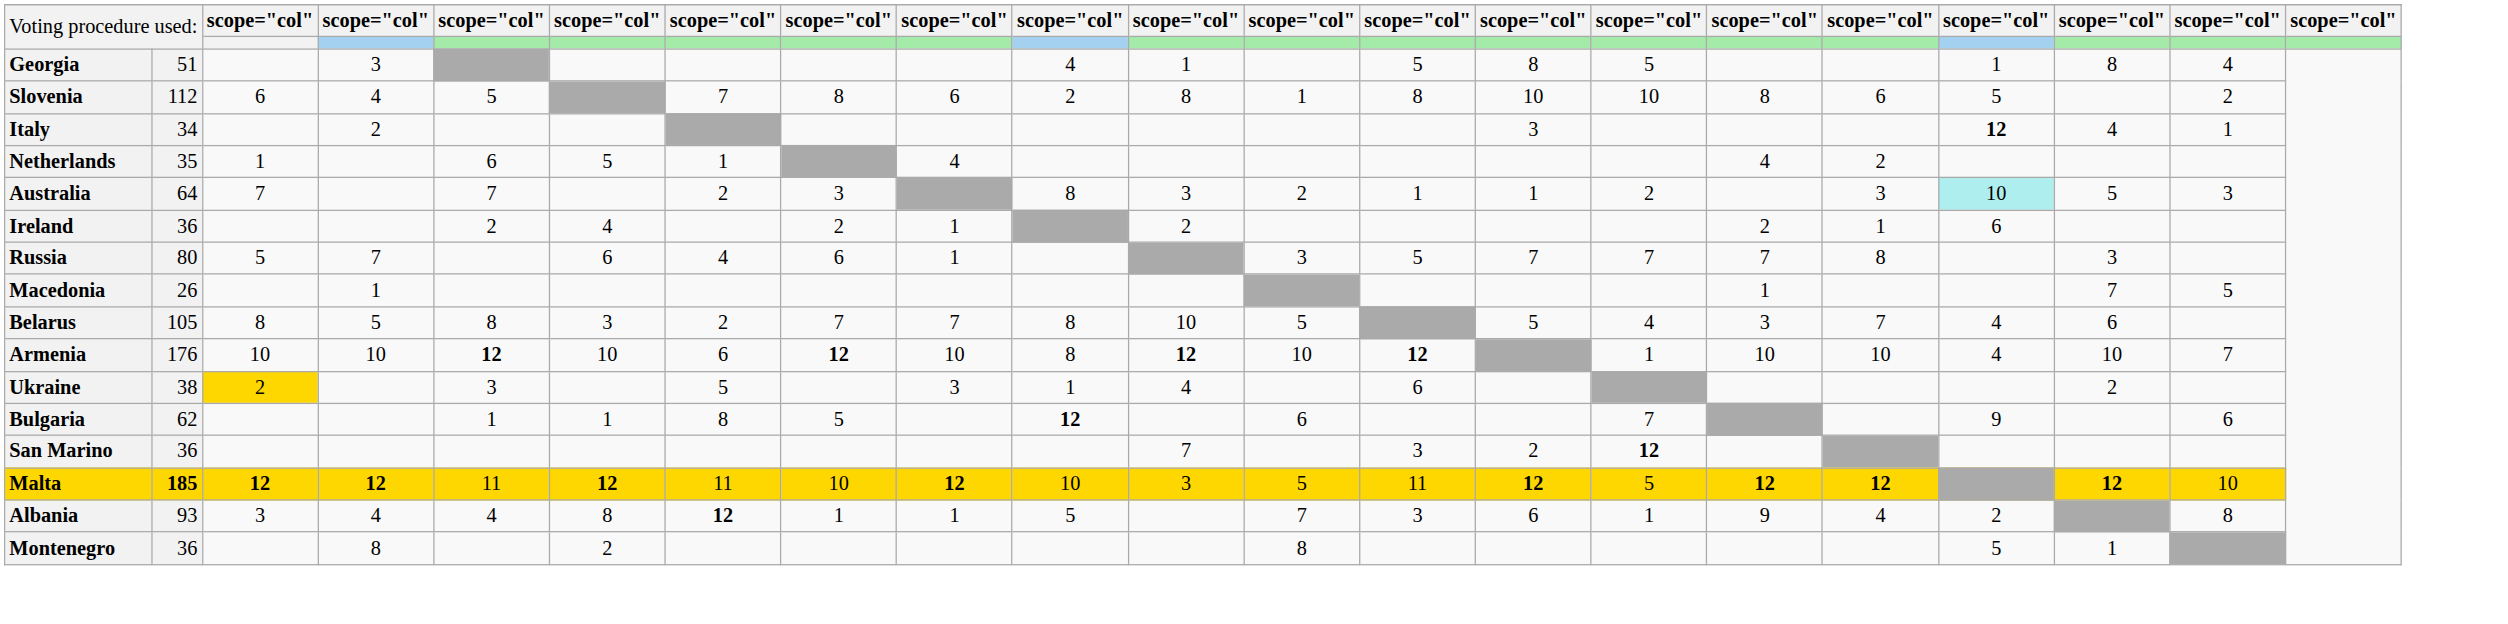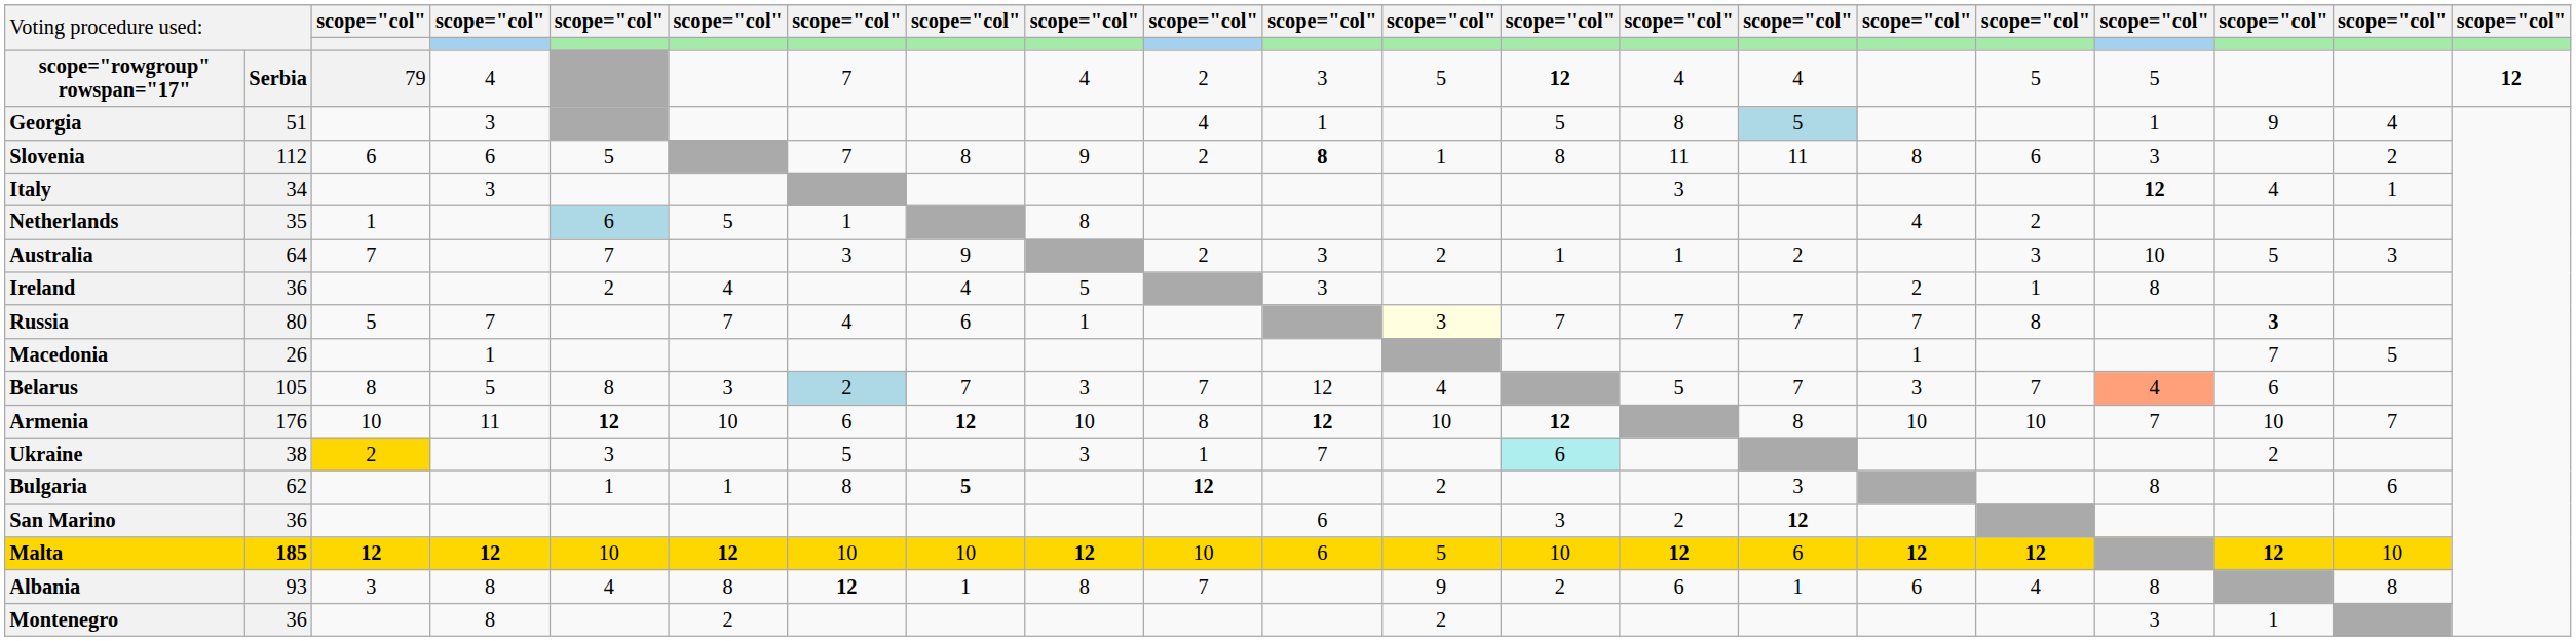+ row: scope="rowgroup" rowspan="17" | Serbia | 79 | 4 | 7 | 4 | 2 | 3 | 5 | 12 | 4 | 4 | 5 | 5 | 12
Georgia | column 15: no background -> lightblue background
Georgia | column 19: 8 -> 9
Slovenia | column 4: 4 -> 6
Slovenia | column 9: 6 -> 9
Slovenia | column 11: normal -> bold
Slovenia | column 14: 10 -> 11
Slovenia | column 15: 10 -> 11
Slovenia | column 18: 5 -> 3
Italy | column 4: 2 -> 3
Netherlands | column 5: no background -> lightblue background
Netherlands | column 9: 4 -> 8
Australia | column 7: 2 -> 3
Australia | column 8: 3 -> 9
Australia | column 10: 8 -> 2
Australia | column 18: paleturquoise background -> no background
Ireland | column 8: 2 -> 4
Ireland | column 9: 1 -> 5
Ireland | column 11: 2 -> 3
Ireland | column 18: 6 -> 8
Russia | column 6: 6 -> 7
Russia | column 12: no background -> lightyellow background
Russia | column 13: 5 -> 7
Russia | column 19: normal -> bold
Belarus | column 7: no background -> lightblue background
Belarus | column 9: 7 -> 3
Belarus | column 10: 8 -> 7
Belarus | column 11: 10 -> 12
Belarus | column 12: 5 -> 4
Belarus | column 15: 4 -> 7
Belarus | column 18: no background -> lightsalmon background
Armenia | column 4: 10 -> 11
Armenia | column 15: 1 -> 8
Armenia | column 18: 4 -> 7
Ukraine | column 11: 4 -> 7
Ukraine | column 13: no background -> paleturquoise background
Bulgaria | column 8: normal -> bold
Bulgaria | column 12: 6 -> 2
Bulgaria | column 15: 7 -> 3
Bulgaria | column 18: 9 -> 8
San Marino | column 11: 7 -> 6
Malta | column 5: 11 -> 10
Malta | column 7: 11 -> 10
Malta | column 11: 3 -> 6
Malta | column 13: 11 -> 10
Malta | column 15: 5 -> 6
Albania | column 4: 4 -> 8
Albania | column 9: 1 -> 8
Albania | column 10: 5 -> 7
Albania | column 12: 7 -> 9
Albania | column 13: 3 -> 2
Albania | column 16: 9 -> 6
Albania | column 18: 2 -> 8
Montenegro | column 12: 8 -> 2
Montenegro | column 18: 5 -> 3
